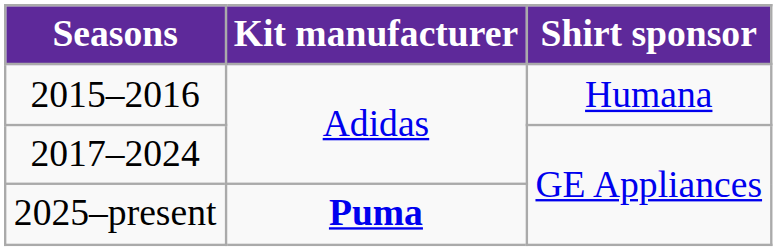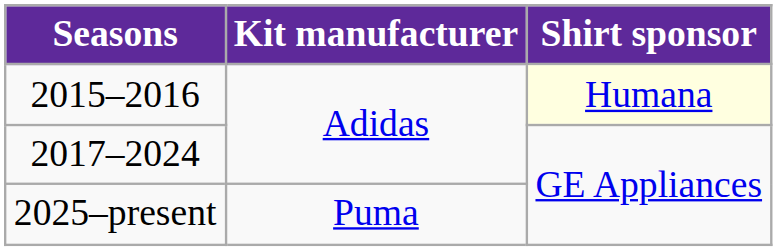2015–2016 | Shirt sponsor: no background -> lightyellow background
2025–present | Kit manufacturer: bold -> normal
